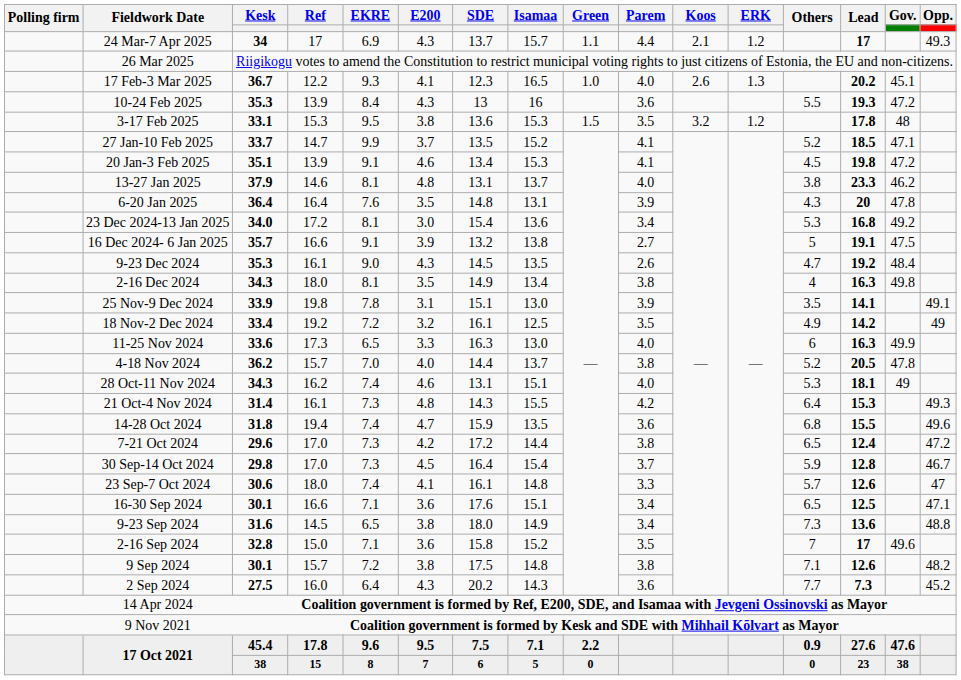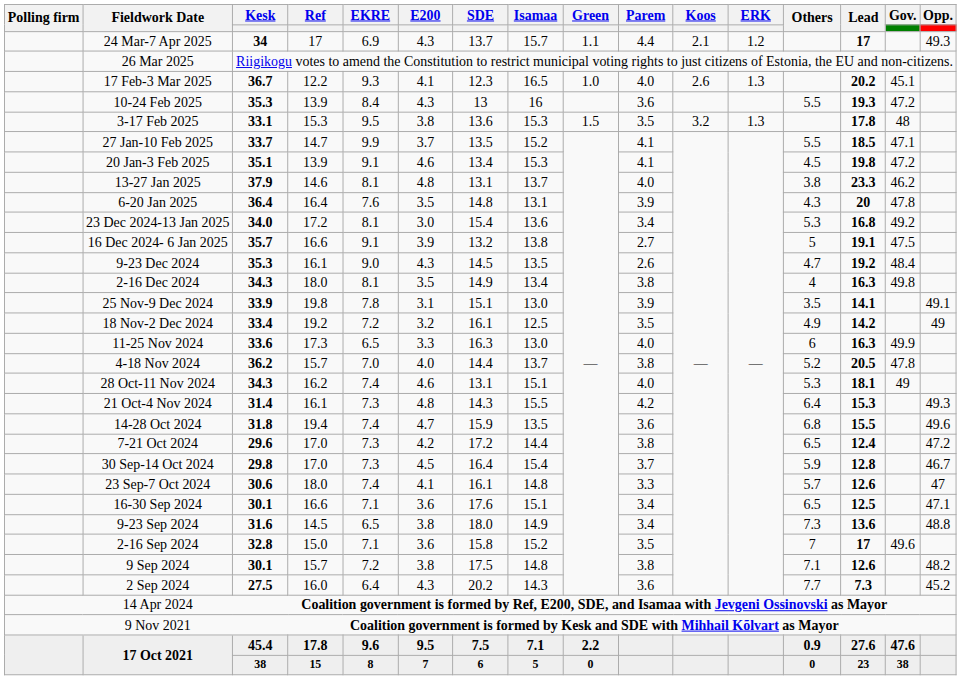3-17 Feb 2025 | ERK: 1.2 -> 1.3
27 Jan-10 Feb 2025 | Others: 5.2 -> 5.5
